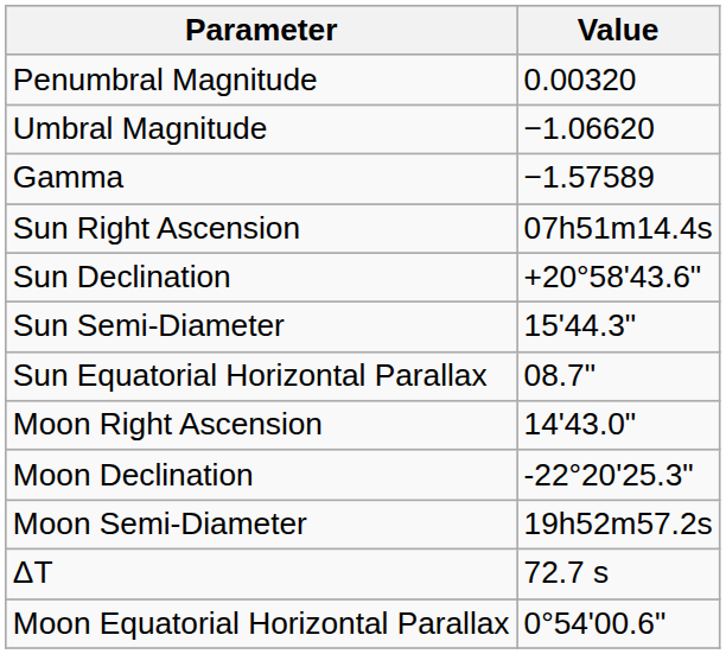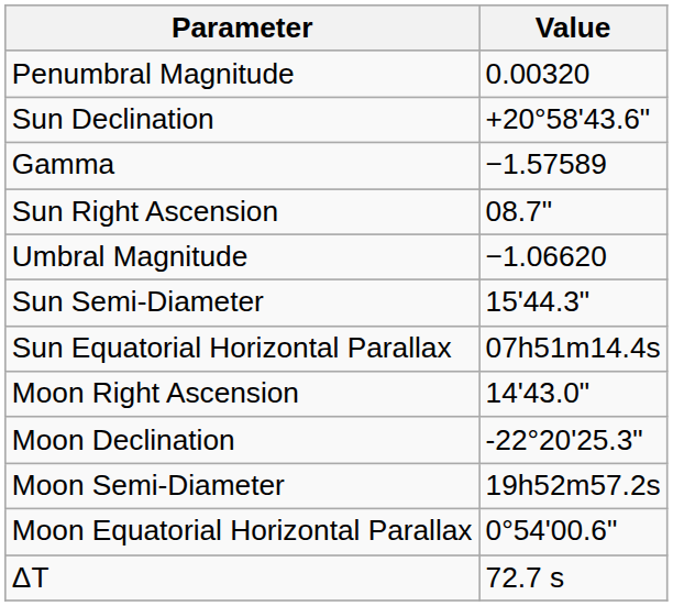rows swapped: Umbral Magnitude <-> Sun Declination
Sun Right Ascension | Value: 07h51m14.4s -> 08.7"
Sun Equatorial Horizontal Parallax | Value: 08.7" -> 07h51m14.4s
rows swapped: Moon Equatorial Horizontal Parallax <-> ΔT
